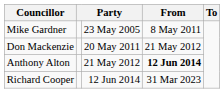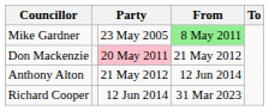Mike Gardner | From: no background -> lightgreen background
Don Mackenzie | column 3: no background -> pink background
Anthony Alton | From: bold -> normal
